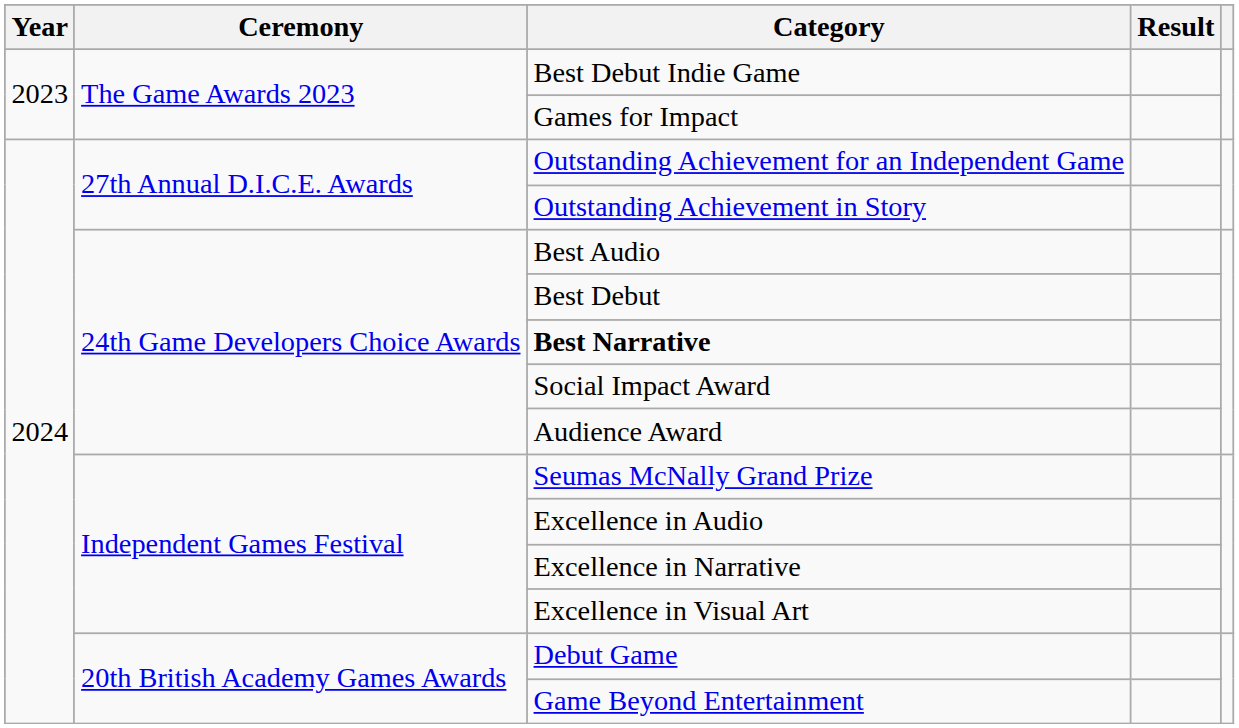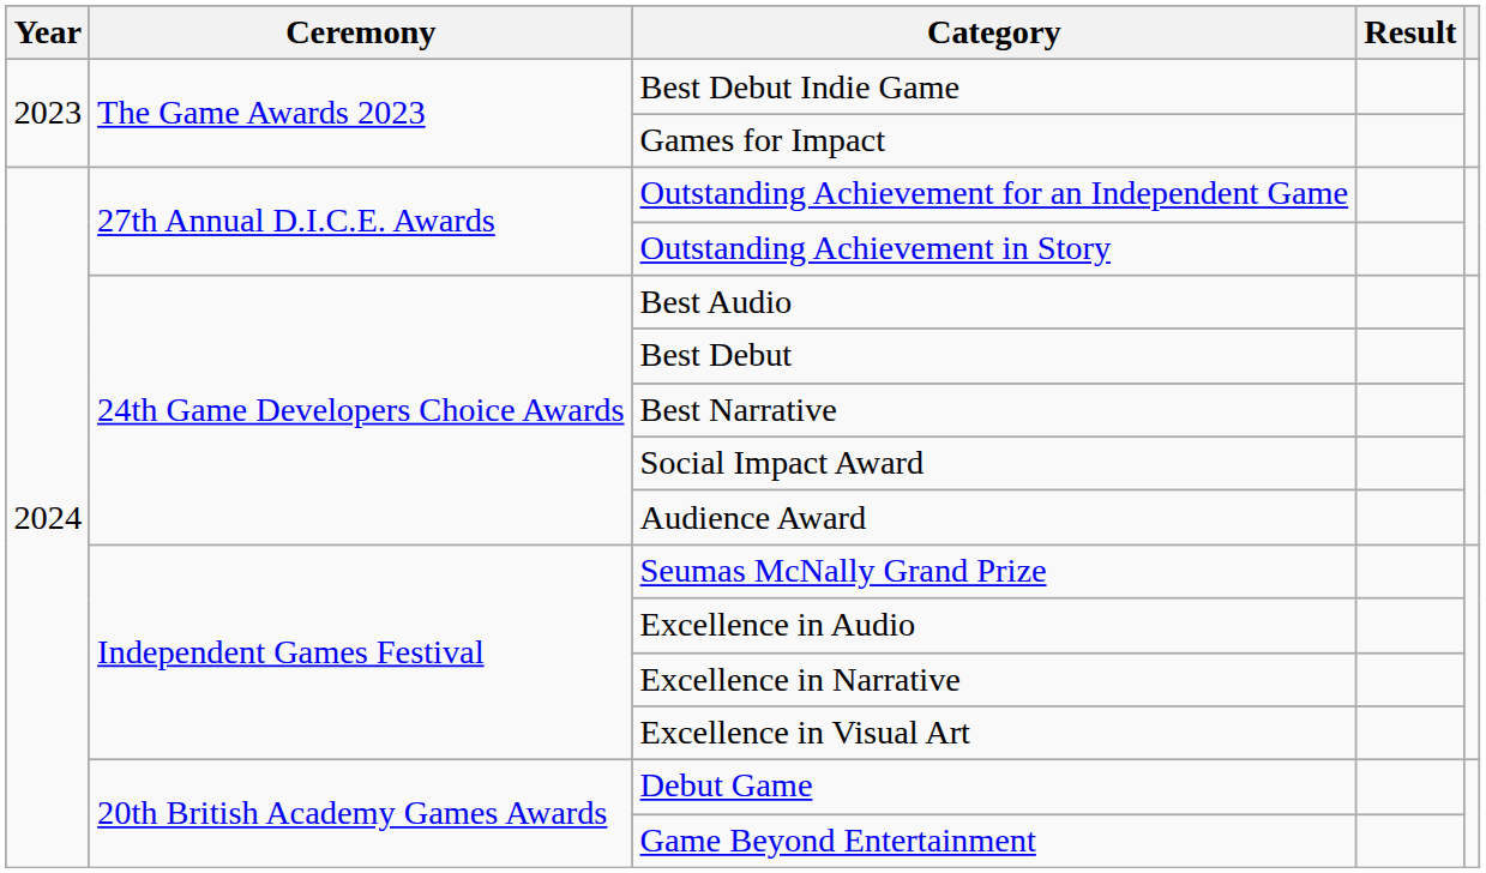Best Narrative | Category: bold -> normal
